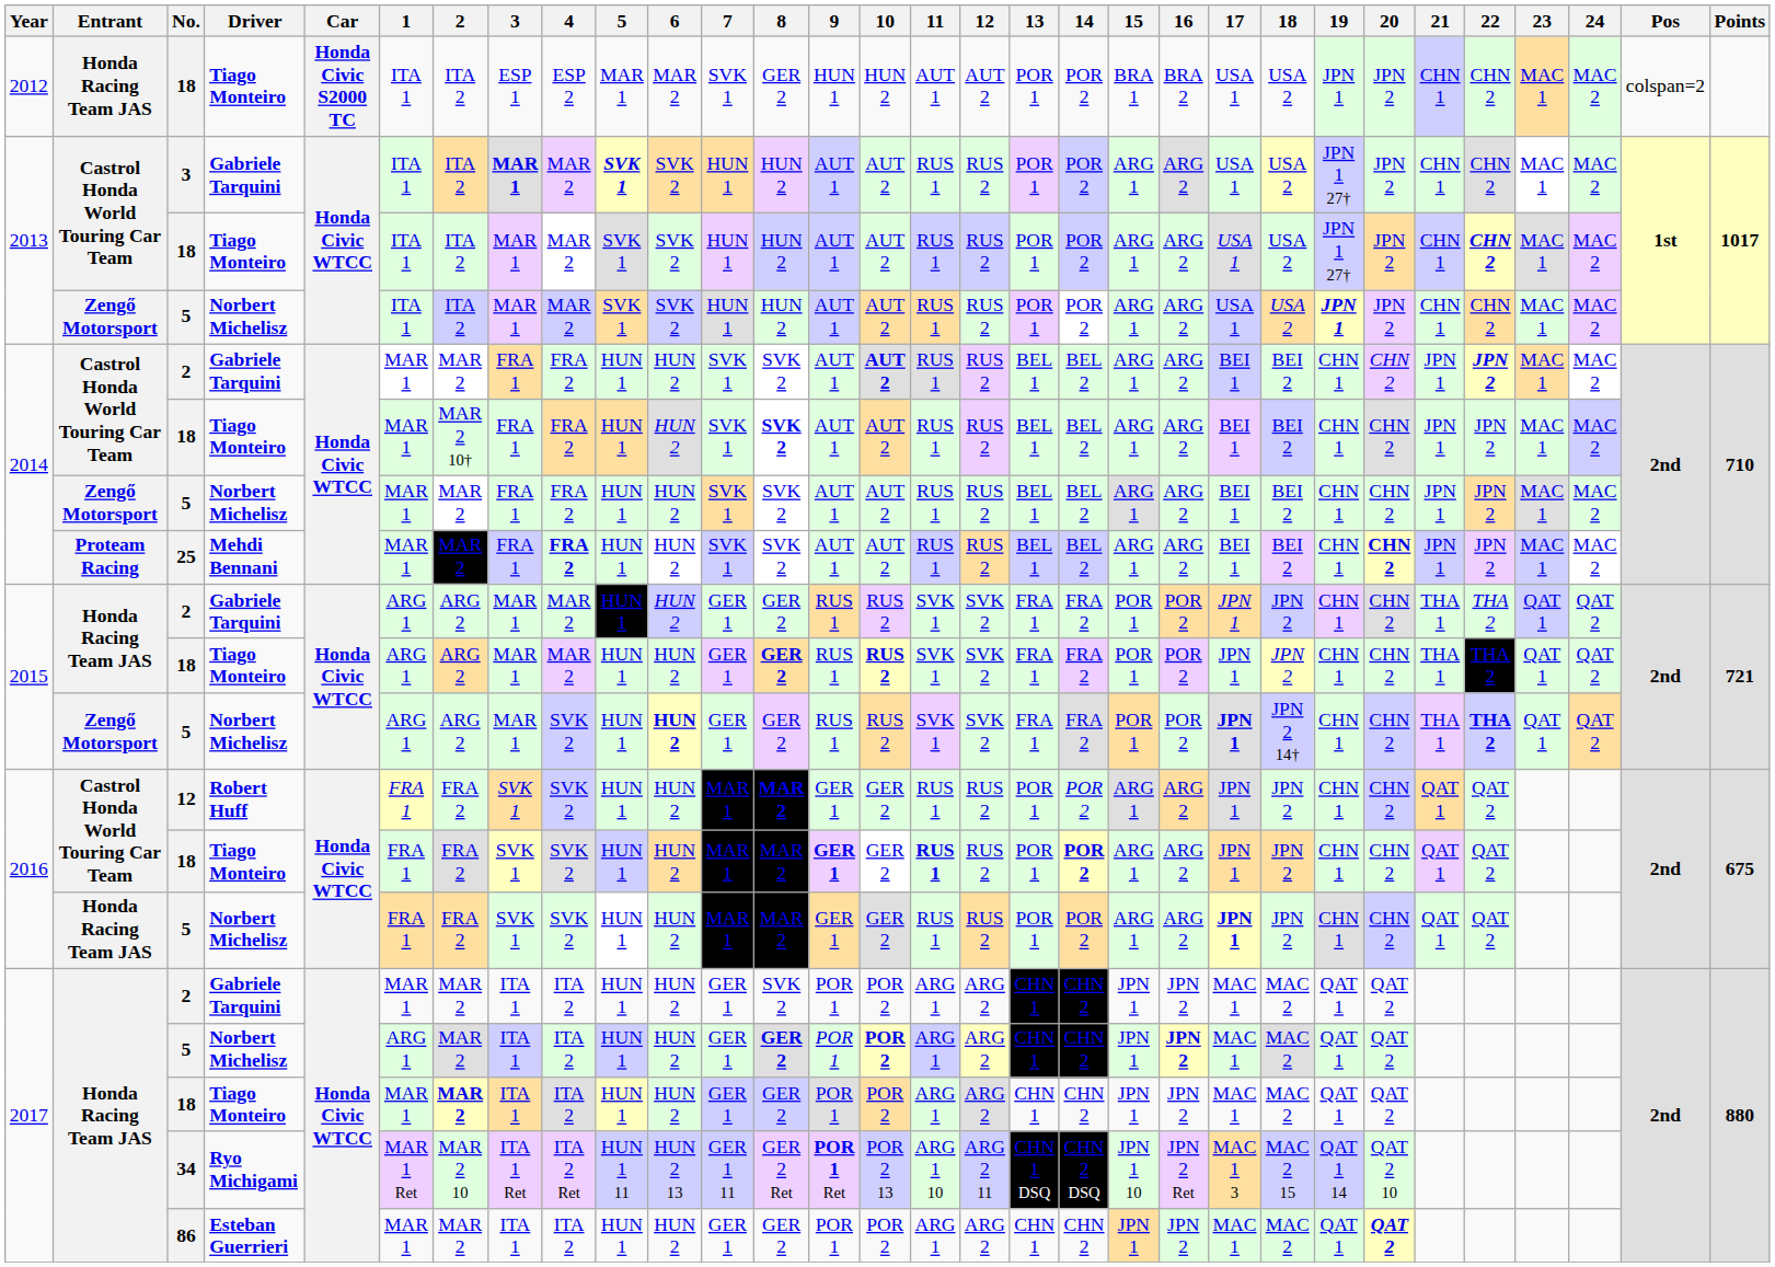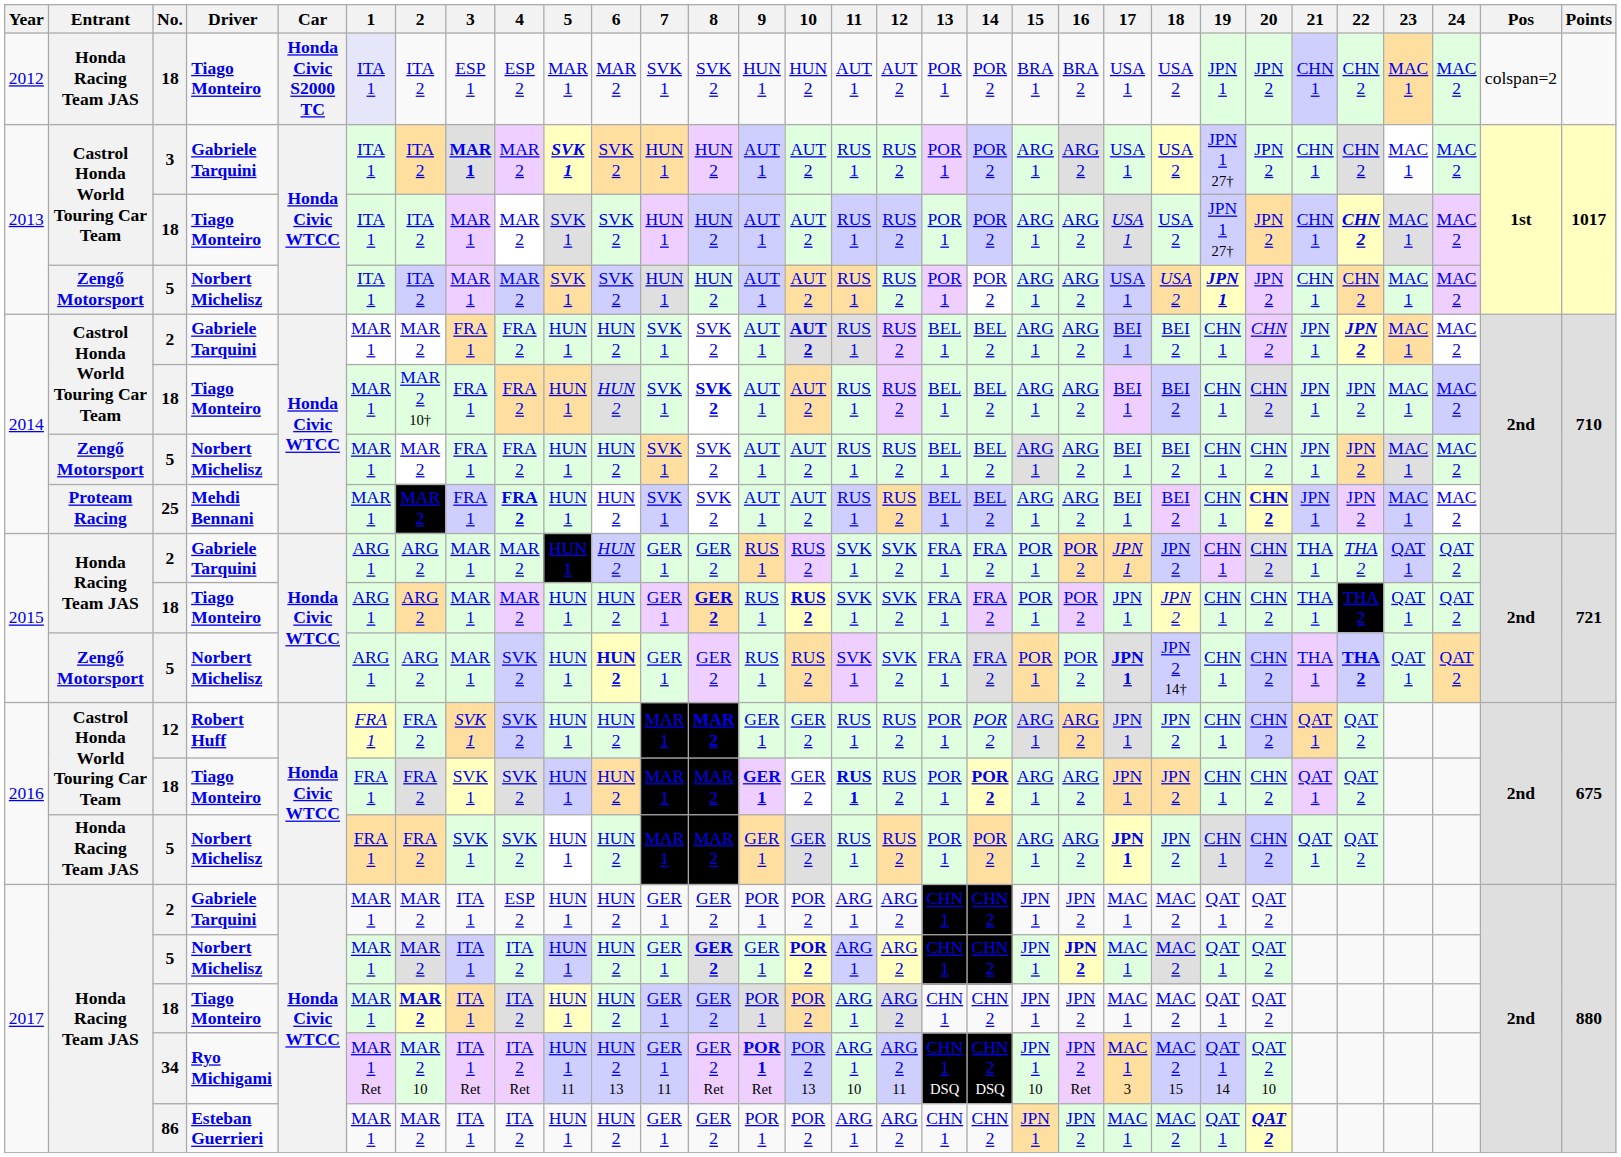2012 / 18 | 1: no background -> lavender background
2012 / 18 | 8: GER 2 -> SVK 2
2017 / 2 | 4: ITA 2 -> ESP 2
2017 / 2 | 8: SVK 2 -> GER 2
2017 / 5 | 1: ARG 1 -> MAR 1
2017 / 5 | 9: POR 1 -> GER 1
